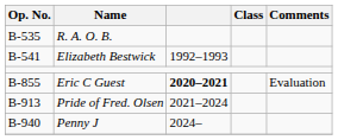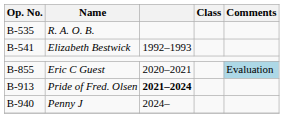Eric C Guest | column 3: bold -> normal
Eric C Guest | Comments: no background -> lightblue background
Pride of Fred. Olsen | column 3: normal -> bold
